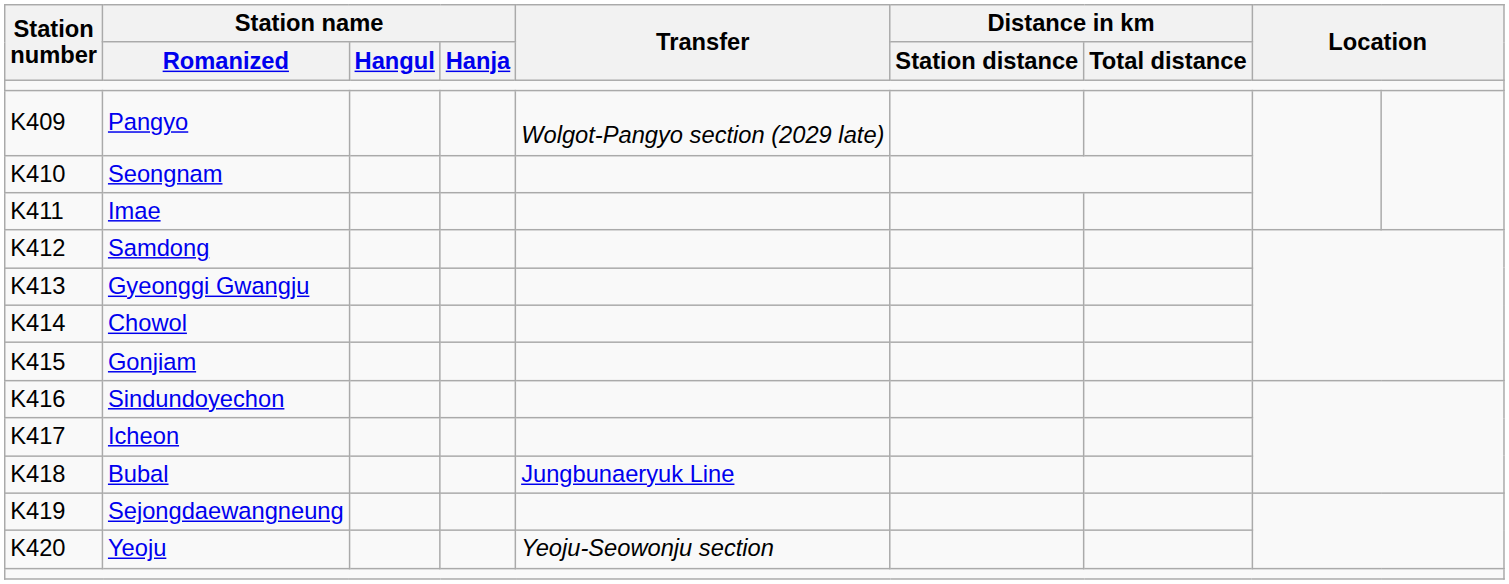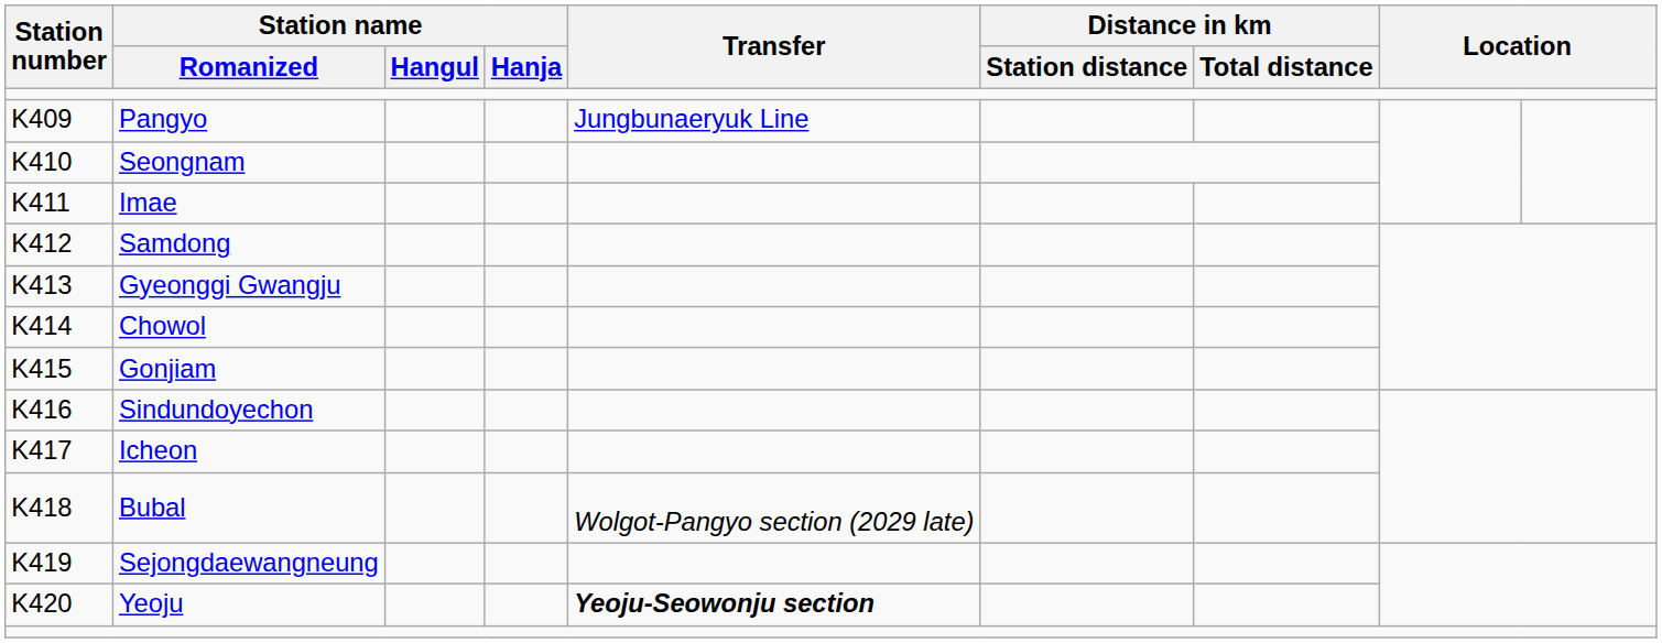Pangyo | Transfer: Wolgot-Pangyo section (2029 late) -> Jungbunaeryuk Line
Bubal | Transfer: Jungbunaeryuk Line -> Wolgot-Pangyo section (2029 late)
Yeoju | Transfer: normal -> bold
